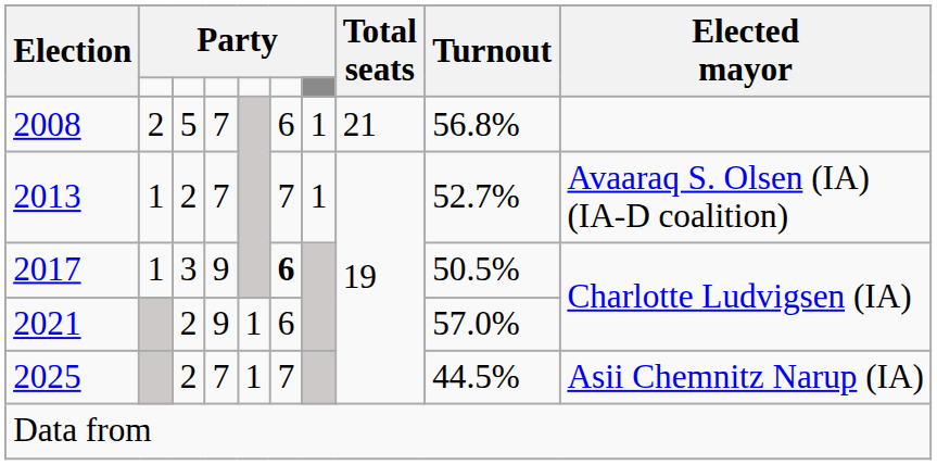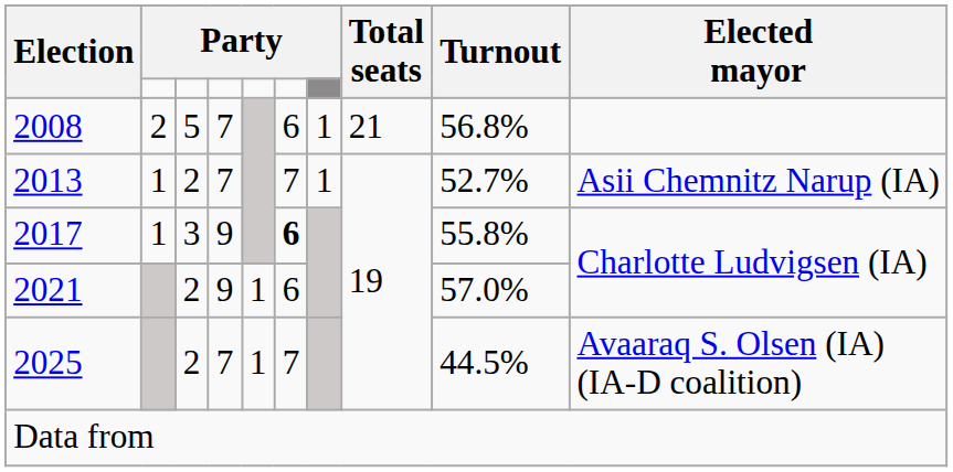2013 | Elected mayor: Avaaraq S. Olsen (IA) (IA-D coalition) -> Asii Chemnitz Narup (IA)
2017 | Turnout: 50.5% -> 55.8%
2025 | Elected mayor: Asii Chemnitz Narup (IA) -> Avaaraq S. Olsen (IA) (IA-D coalition)
